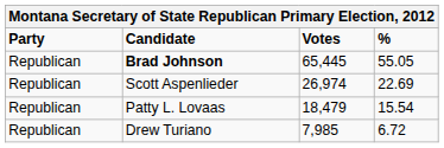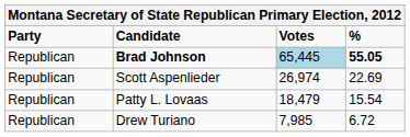Brad Johnson | Votes: no background -> lightblue background
Brad Johnson | %: normal -> bold
